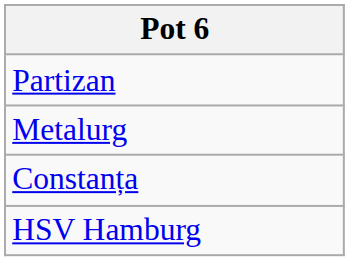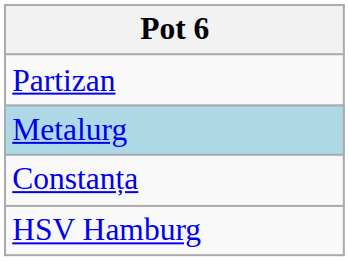row 3 | column 1: no background -> lightblue background
